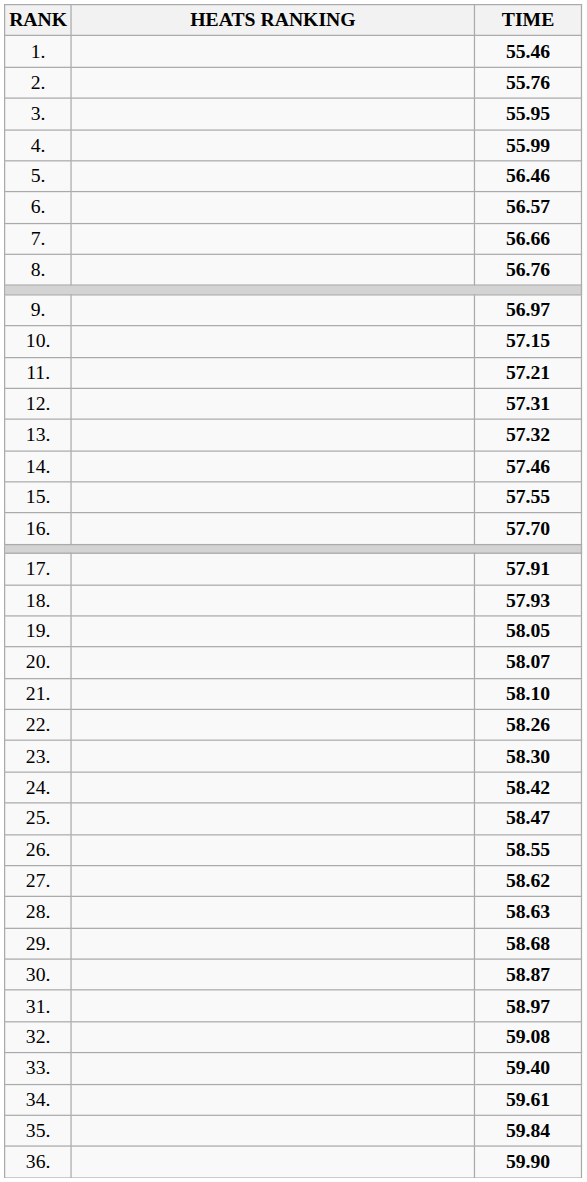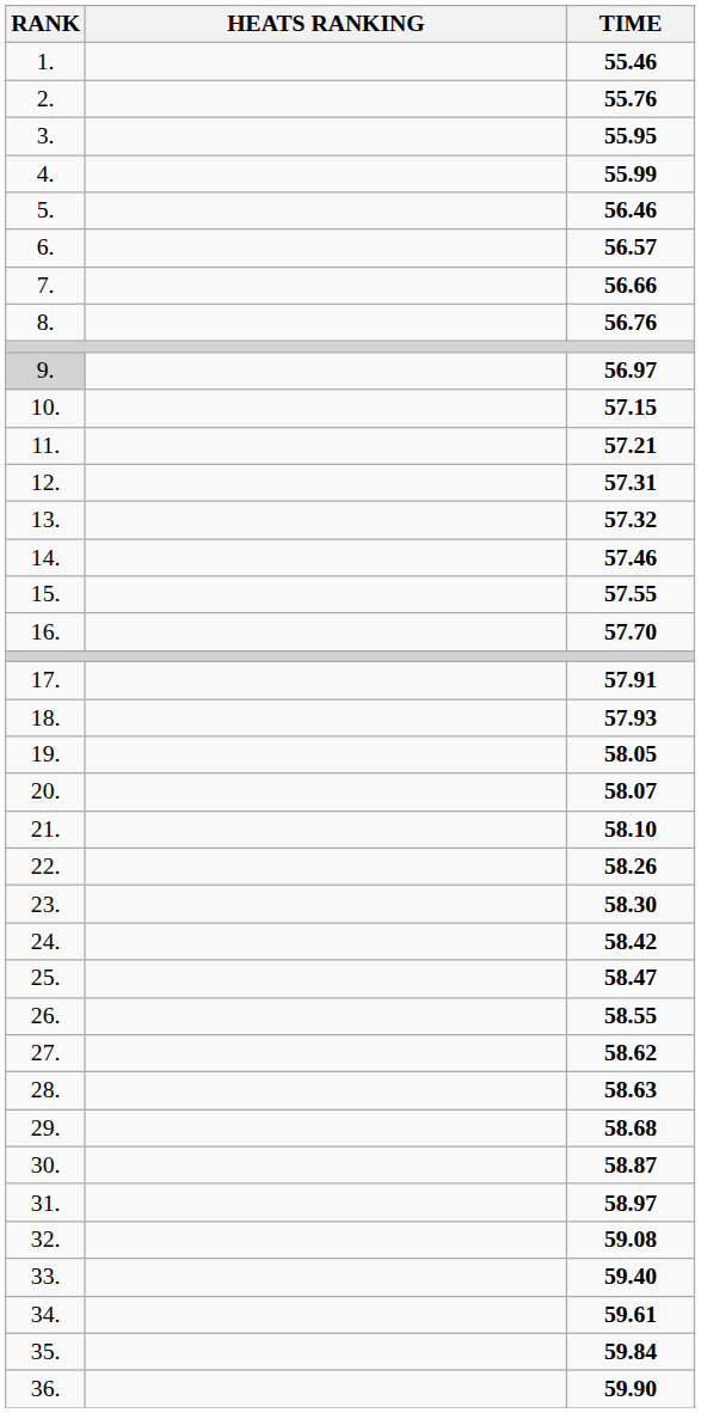9. | RANK: no background -> lightgrey background
